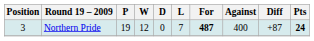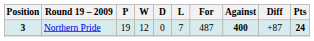Northern Pride | Position: normal -> bold
Northern Pride | For: bold -> normal
Northern Pride | Against: normal -> bold
